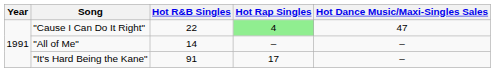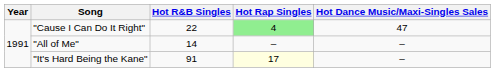"It's Hard Being the Kane" | Hot Rap Singles: no background -> lightyellow background
